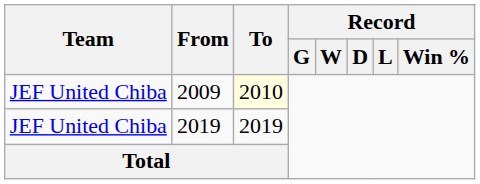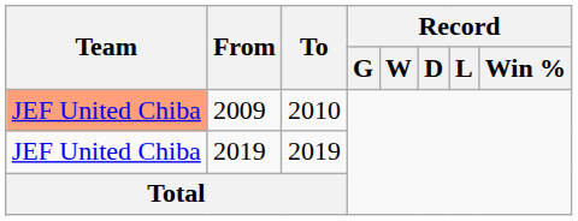2009 | Team: no background -> lightsalmon background
2009 | To: lightyellow background -> no background
